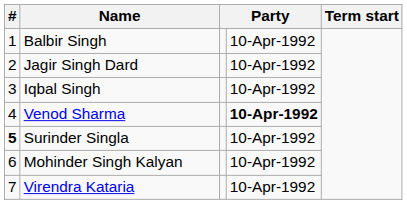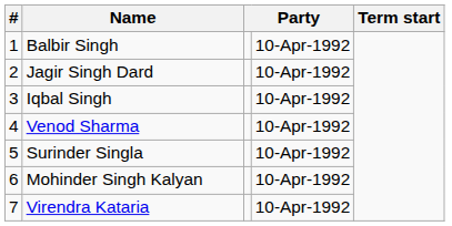Venod Sharma | column 4: bold -> normal
Surinder Singla | #: bold -> normal
